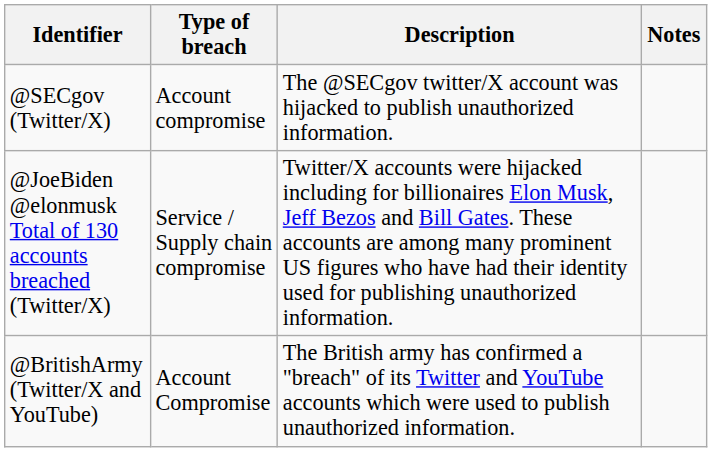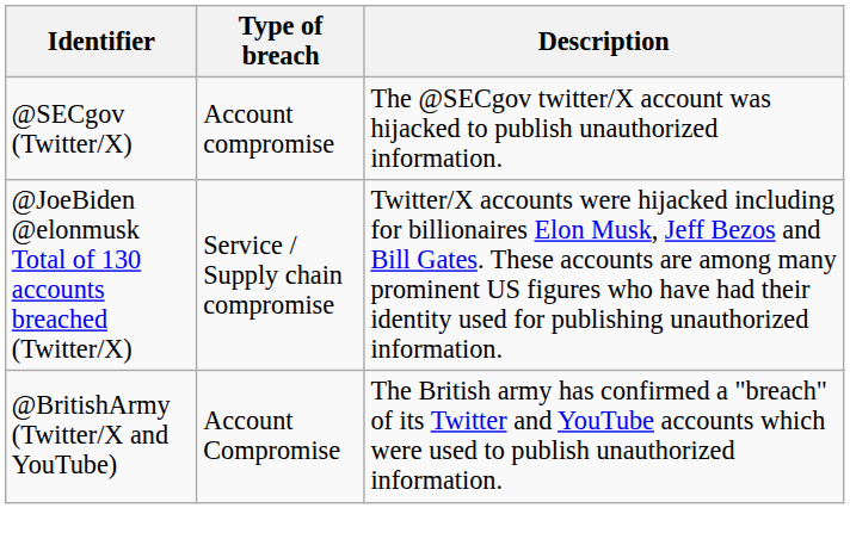- column: Notes
